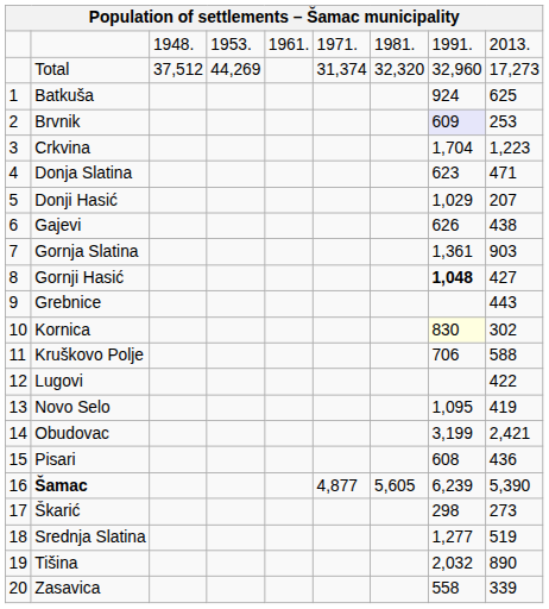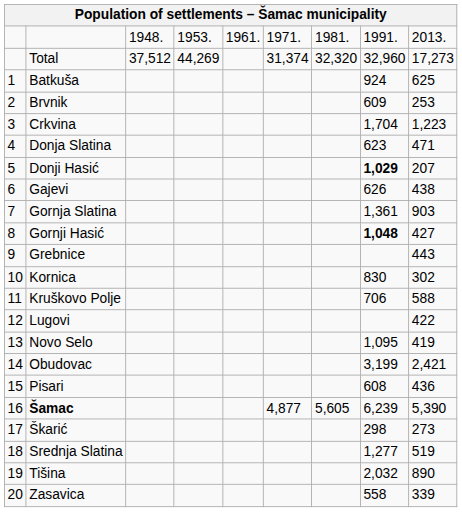Brvnik | column 8: lavender background -> no background
Donji Hasić | column 8: normal -> bold
Kornica | column 8: lightyellow background -> no background
